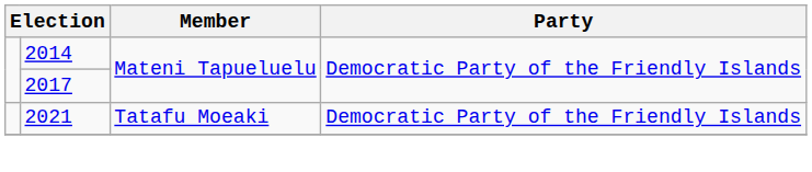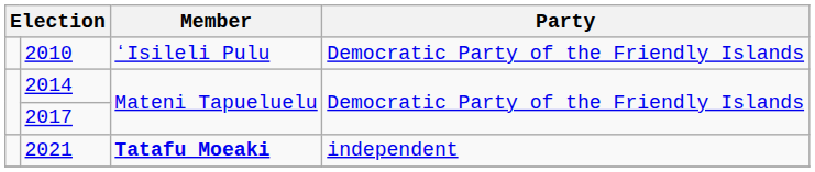+ row: 2010 | ʻIsileli Pulu | Democratic Party of the Friendly Islands
2021 | Member: normal -> bold
2021 | Party: Democratic Party of the Friendly Islands -> independent
